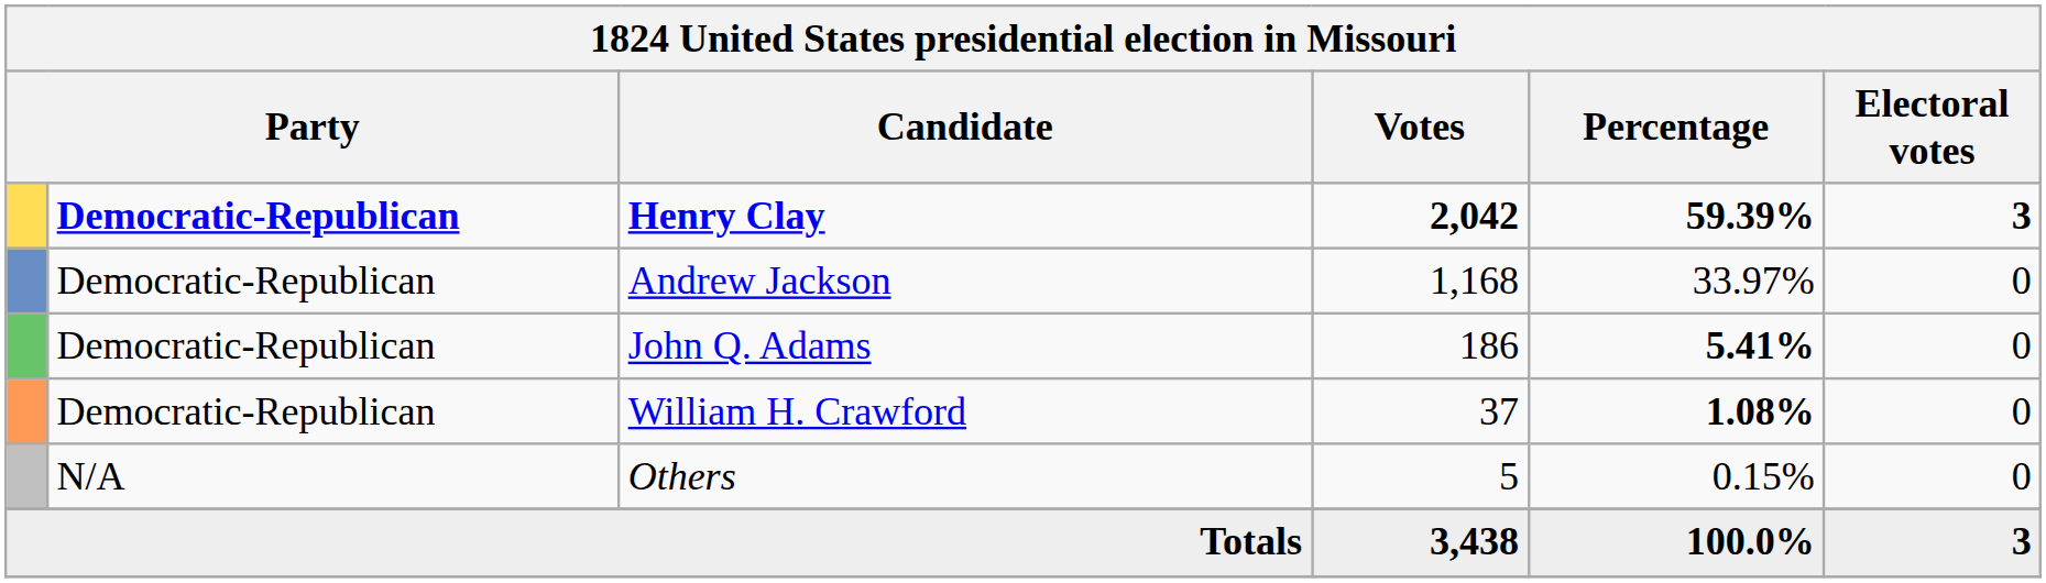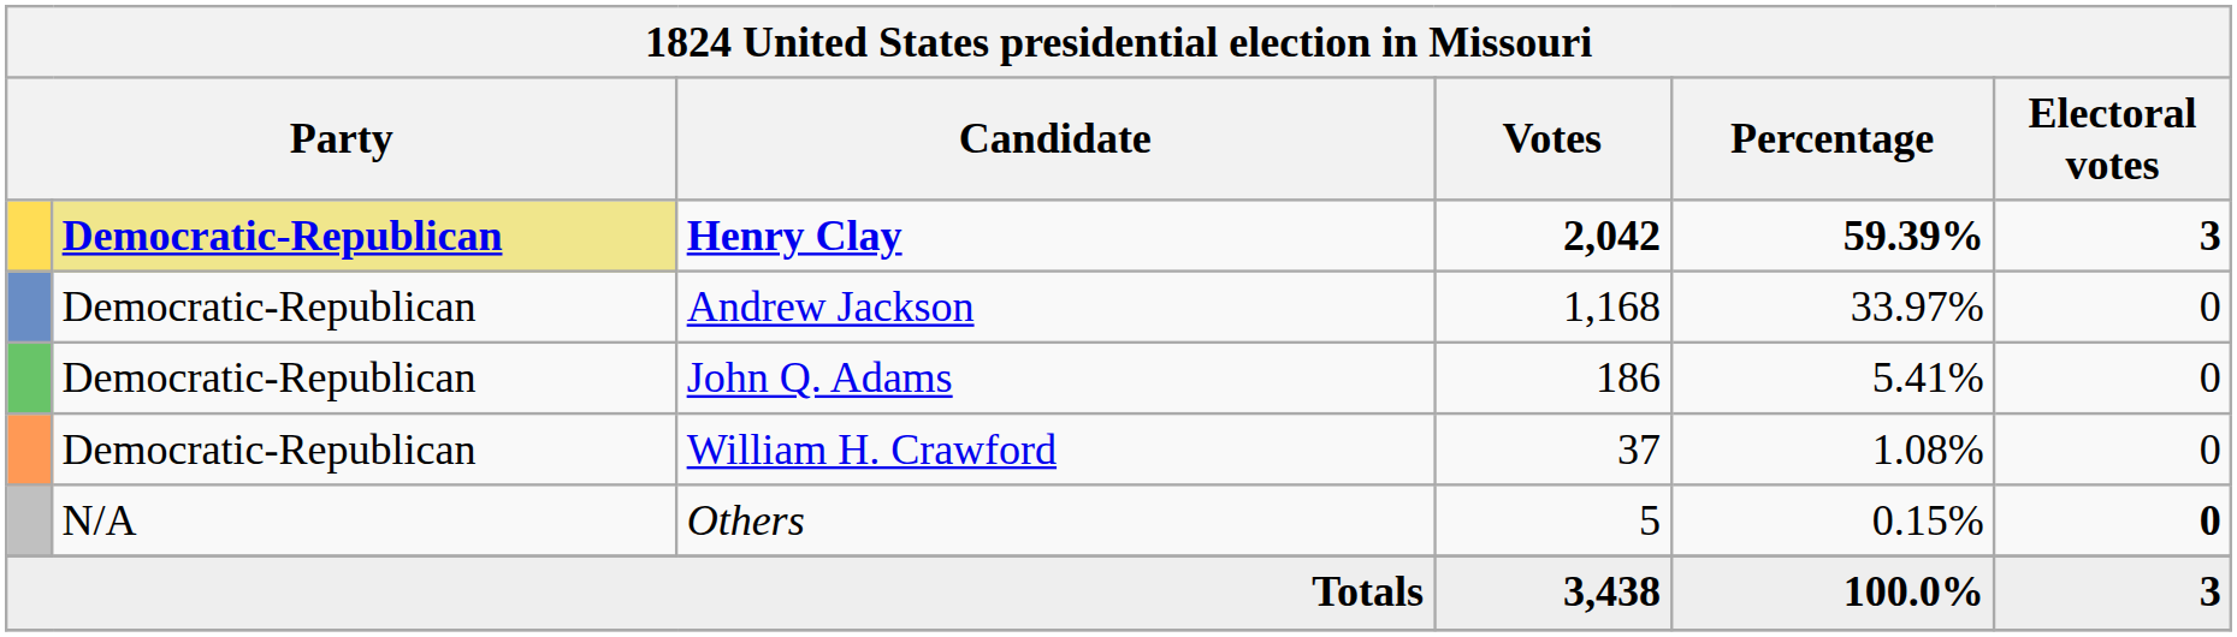Henry Clay | column 2: no background -> khaki background
John Q. Adams | Percentage: bold -> normal
William H. Crawford | Percentage: bold -> normal
Others | Electoral votes: normal -> bold
